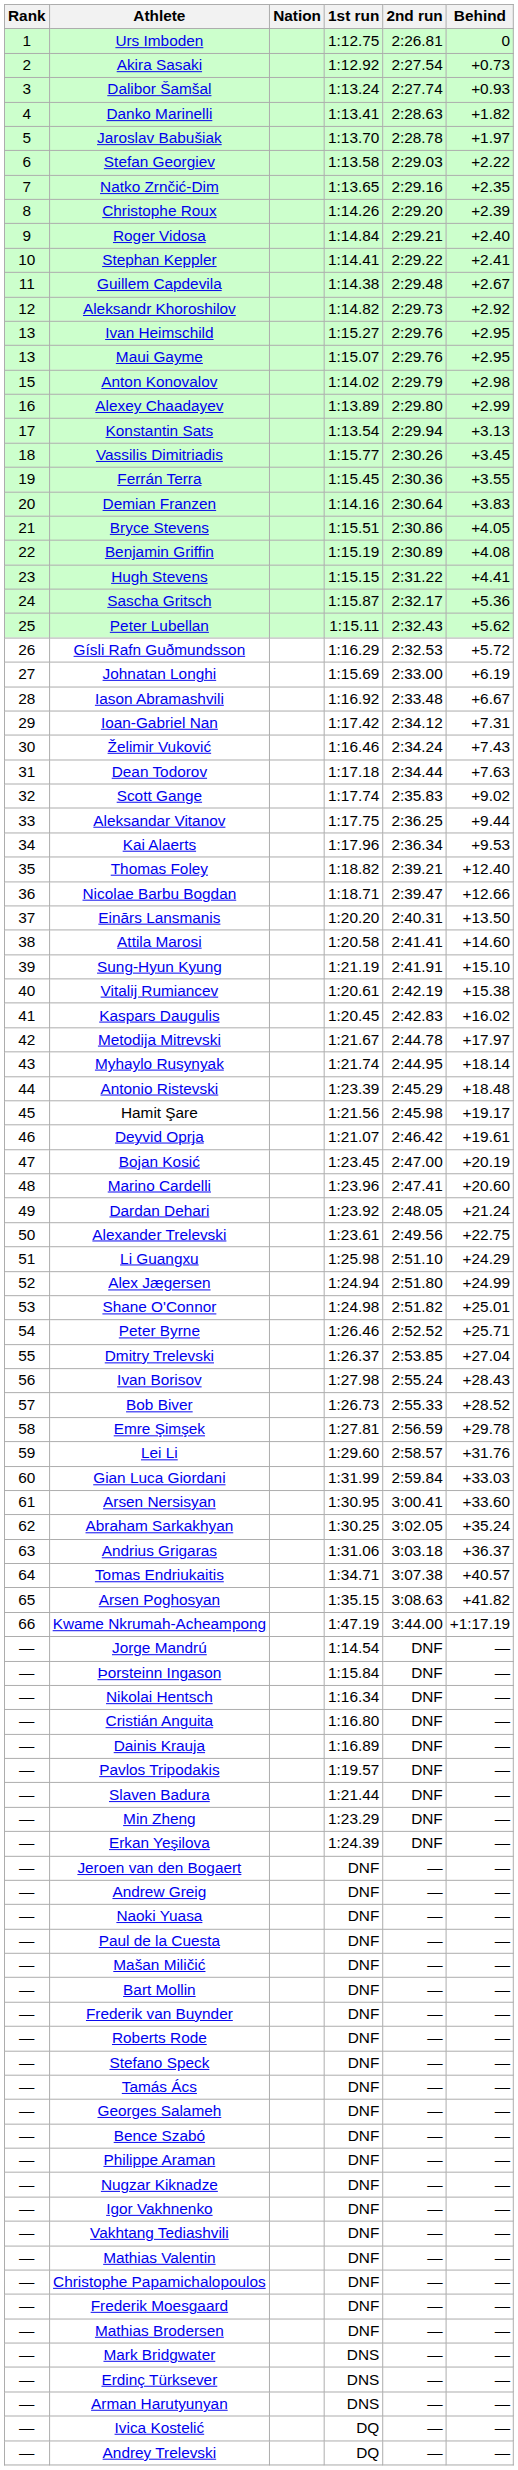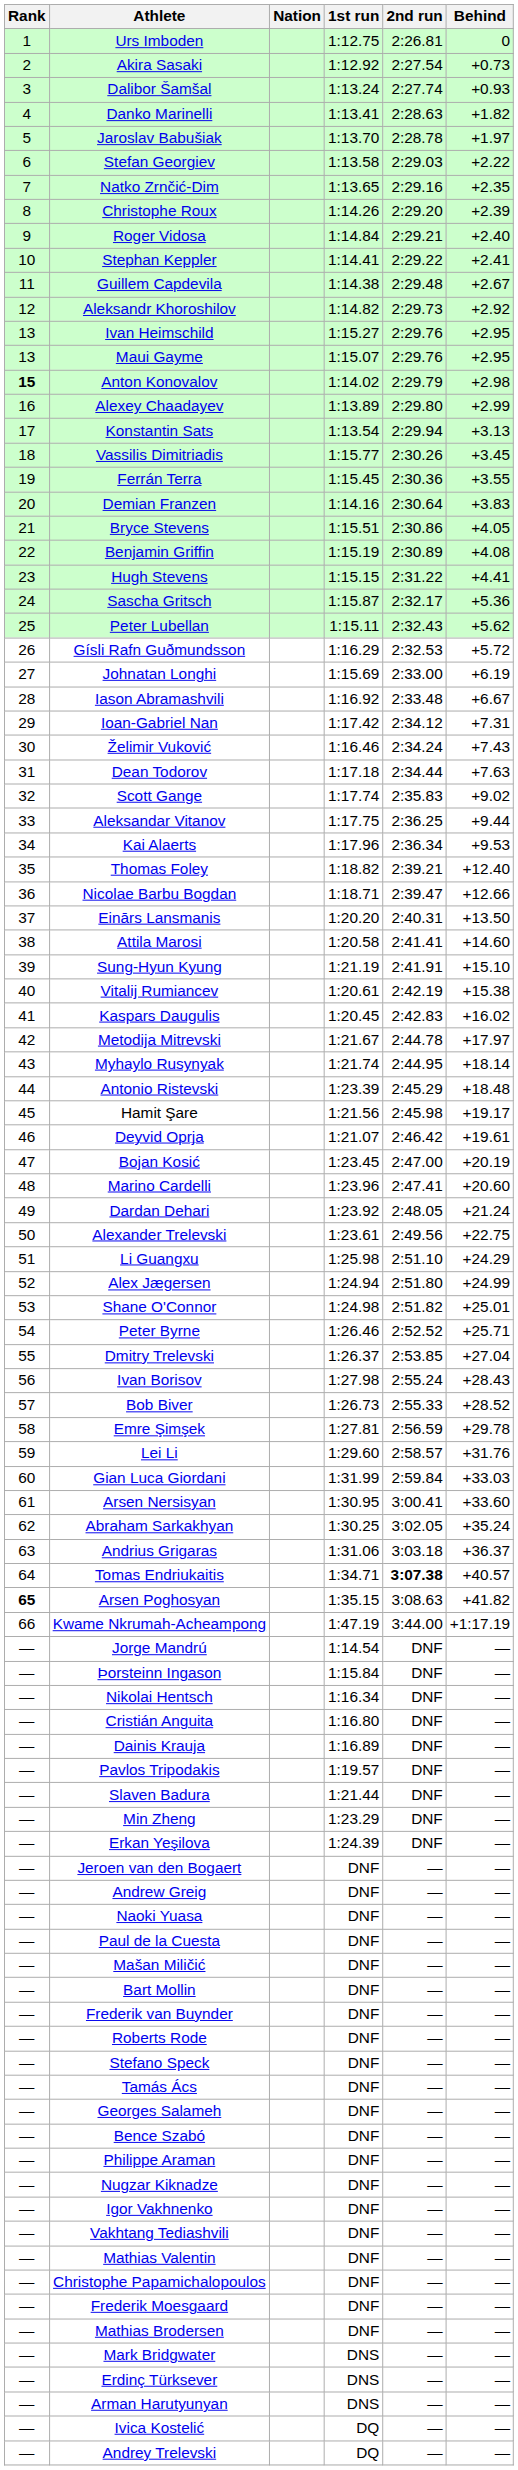Anton Konovalov | Rank: normal -> bold
Tomas Endriukaitis | 2nd run: normal -> bold
Arsen Poghosyan | Rank: normal -> bold
